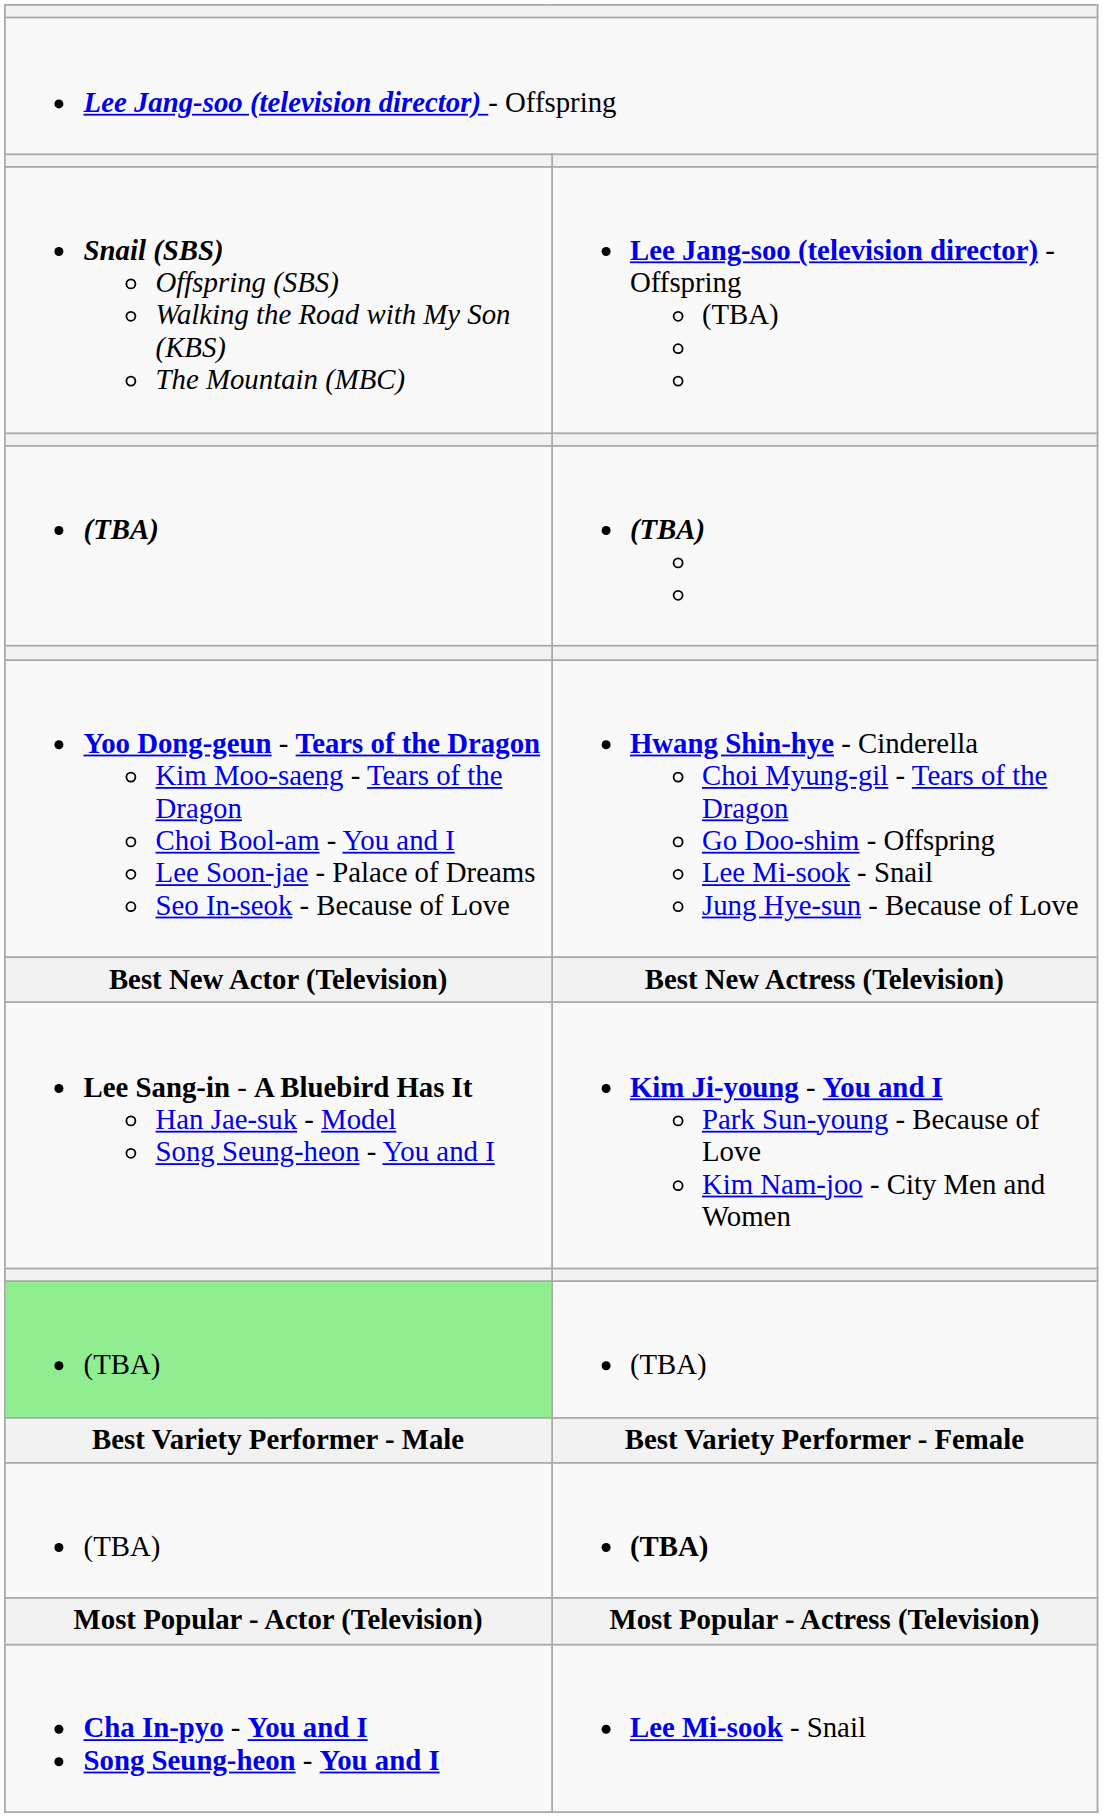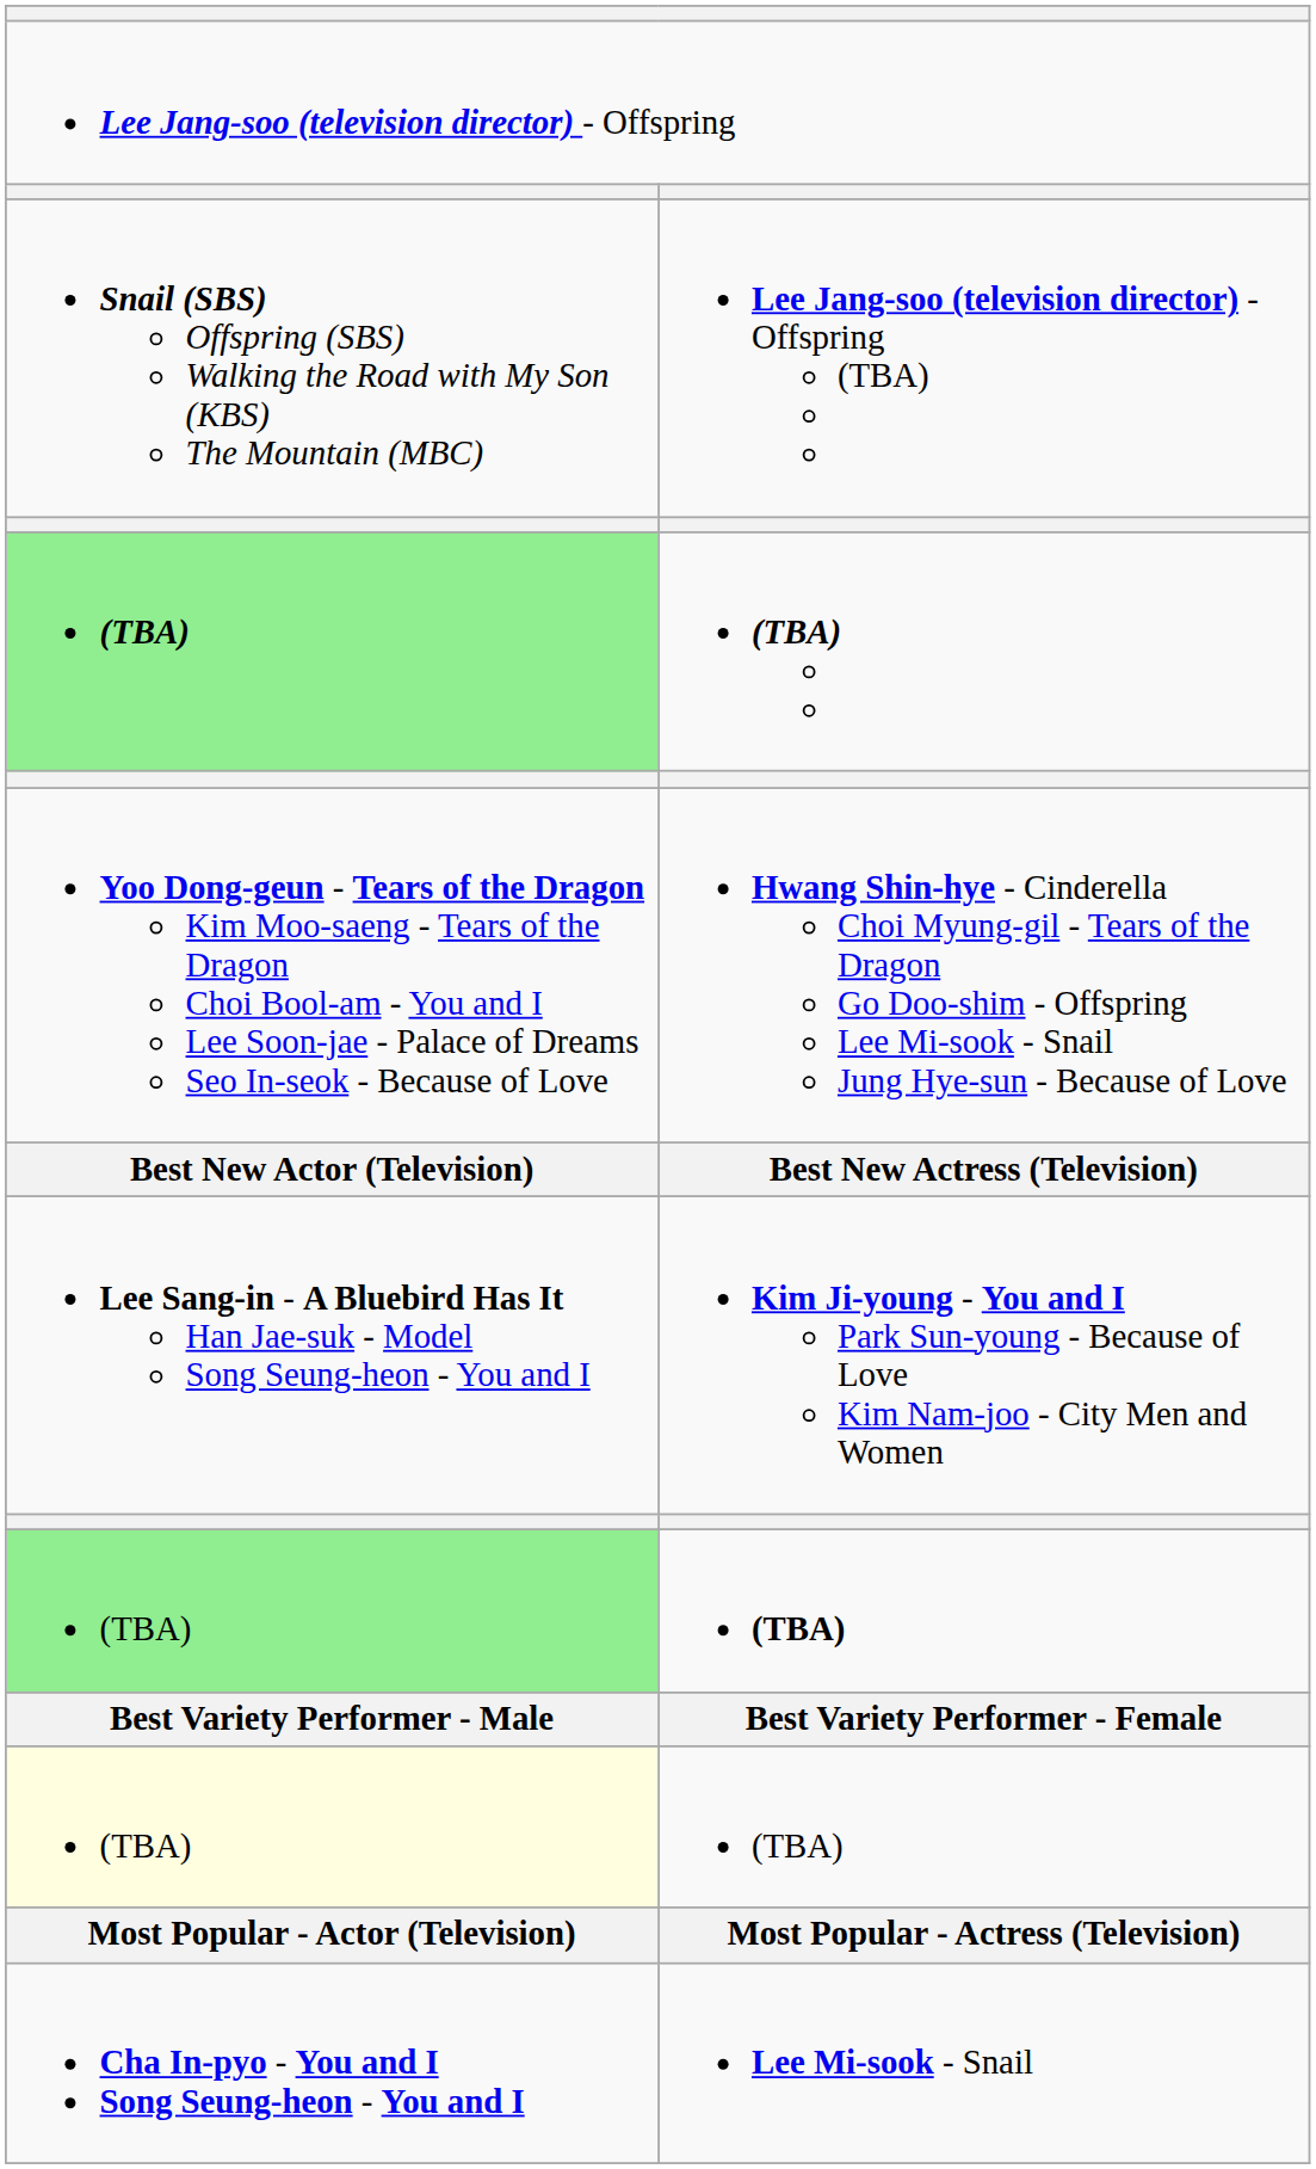row 6 | column 1: no background -> lightgreen background
row 12 | column 2: normal -> bold
row 14 | column 1: no background -> lightyellow background
row 14 | column 2: bold -> normal
